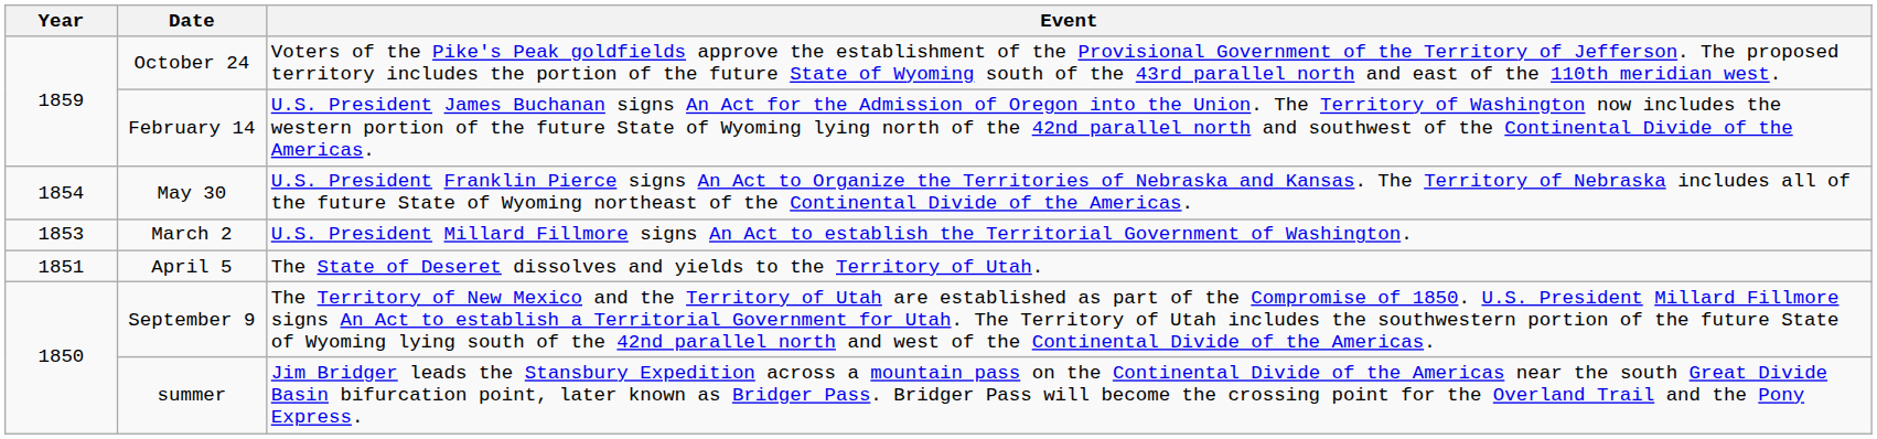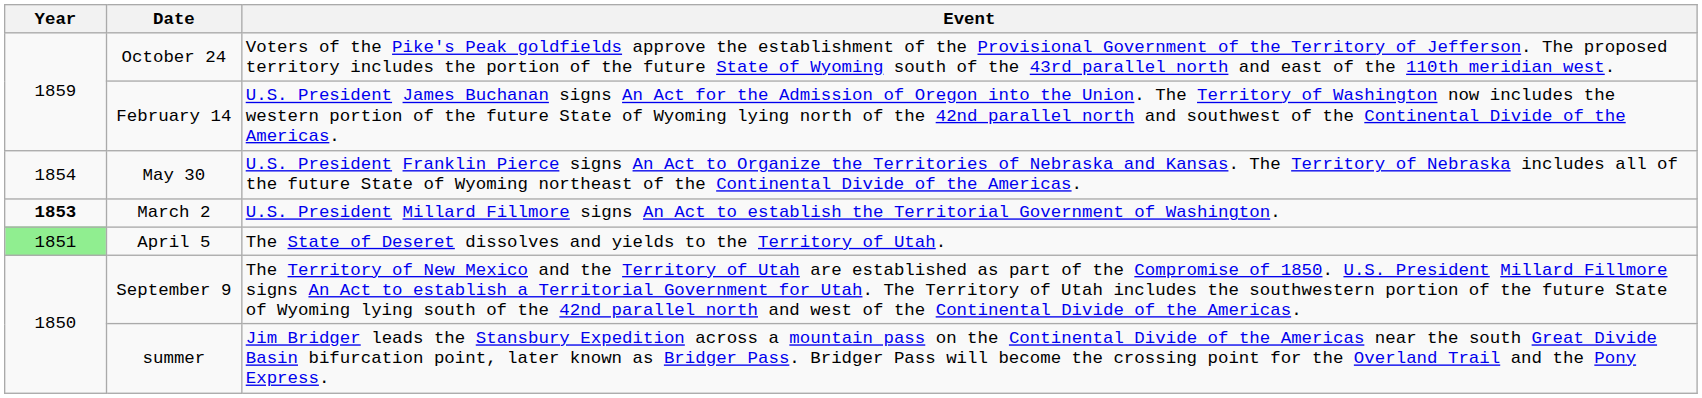March 2 | Year: normal -> bold
April 5 | Year: no background -> lightgreen background
